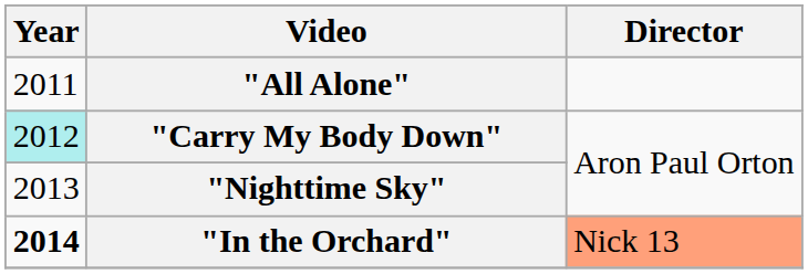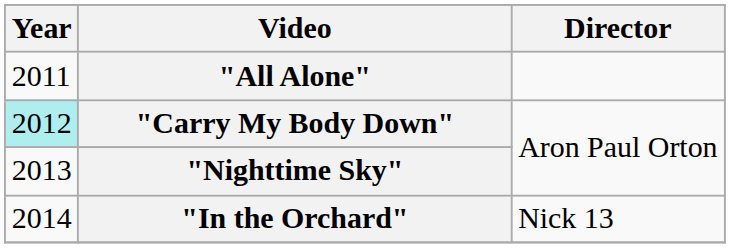"In the Orchard" | Year: bold -> normal
"In the Orchard" | Director: lightsalmon background -> no background
